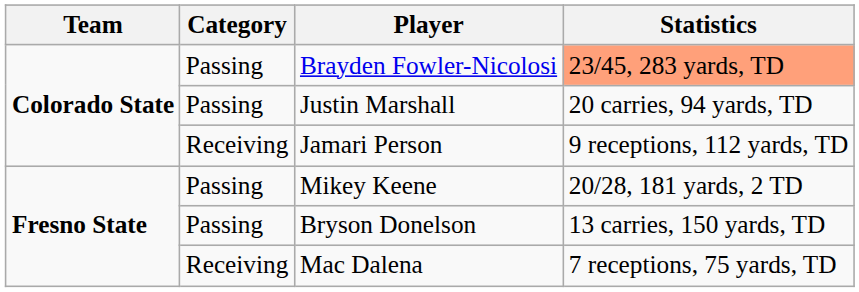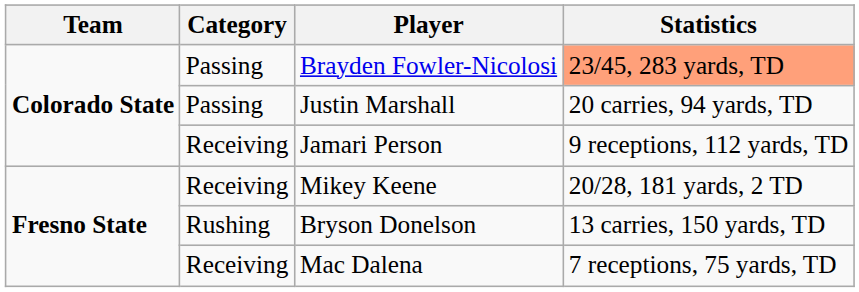Mikey Keene | Category: Passing -> Receiving
Bryson Donelson | Category: Passing -> Rushing
